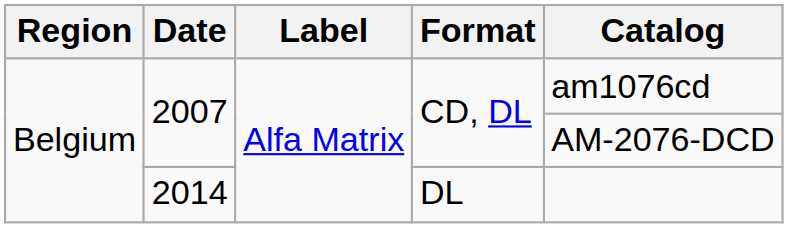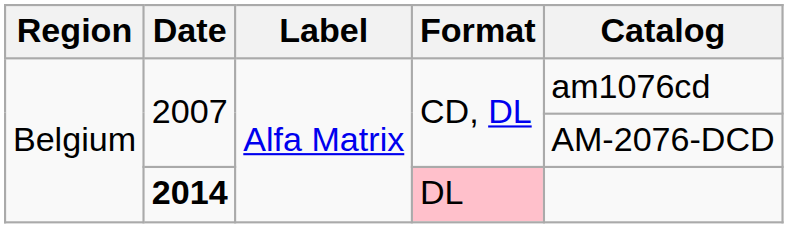2014 | Date: normal -> bold
2014 | Format: no background -> pink background
